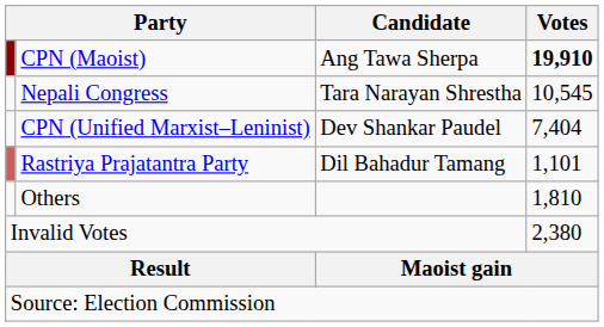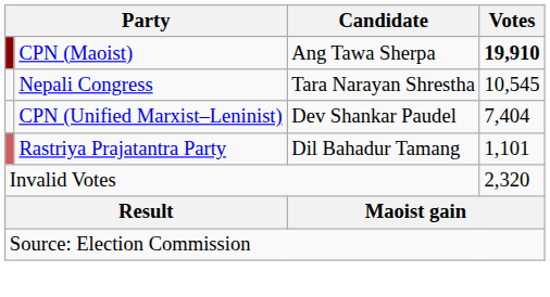- row: Others | 1,810
Invalid Votes | Votes: 2,380 -> 2,320
